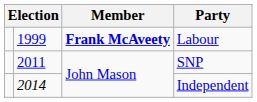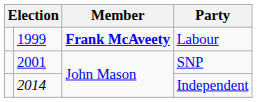SNP | column 2: 2011 -> 2001
